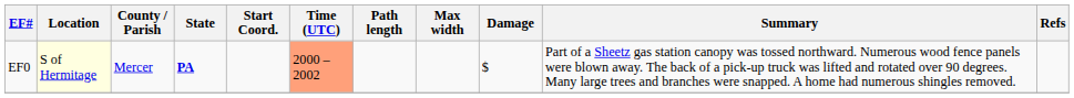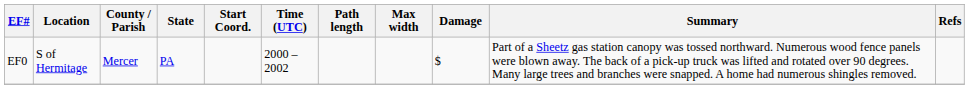EF0 | Location: lightyellow background -> no background
EF0 | State: bold -> normal
EF0 | Time (UTC): lightsalmon background -> no background
